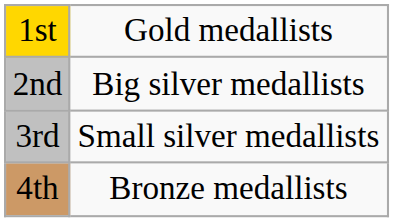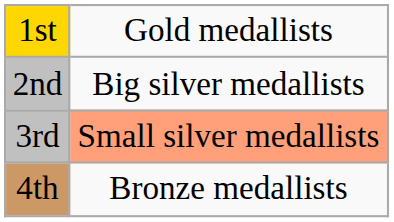3rd | column 2: no background -> lightsalmon background
